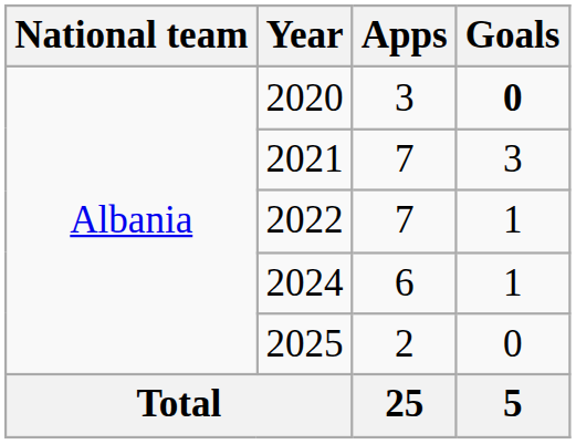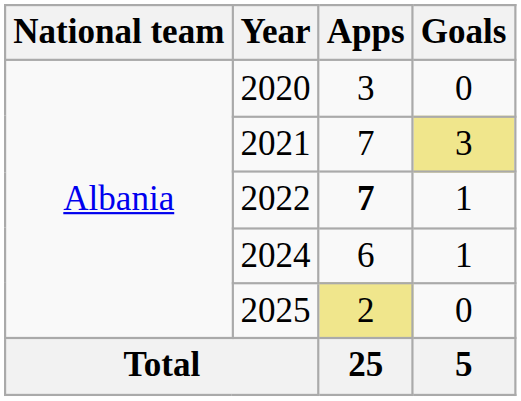2020 | Goals: bold -> normal
2021 | Goals: no background -> khaki background
2022 | Apps: normal -> bold
2025 | Apps: no background -> khaki background
